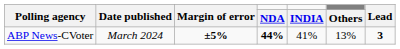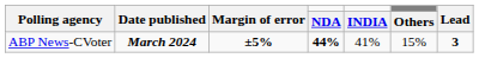ABP News-CVoter | Date published: normal -> bold
ABP News-CVoter | Others: 13% -> 15%
